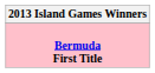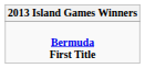row 2 | column 1: pink background -> no background
